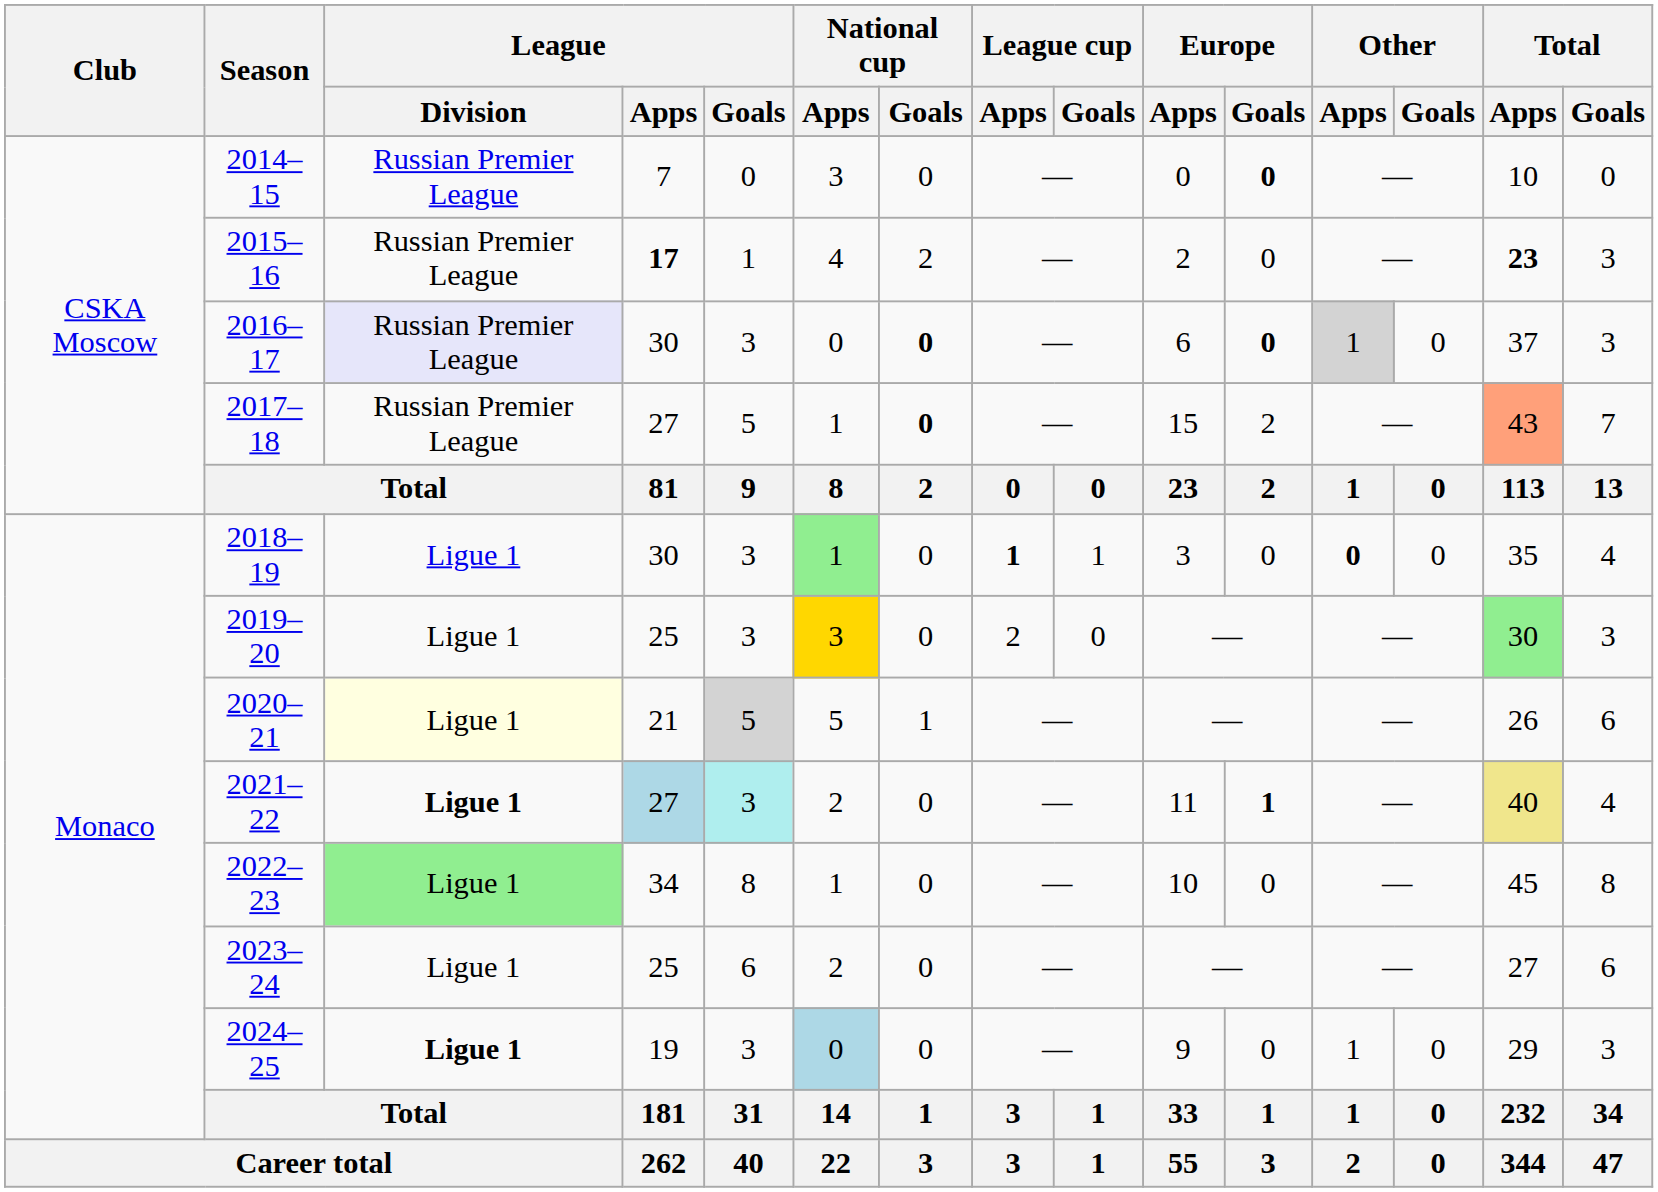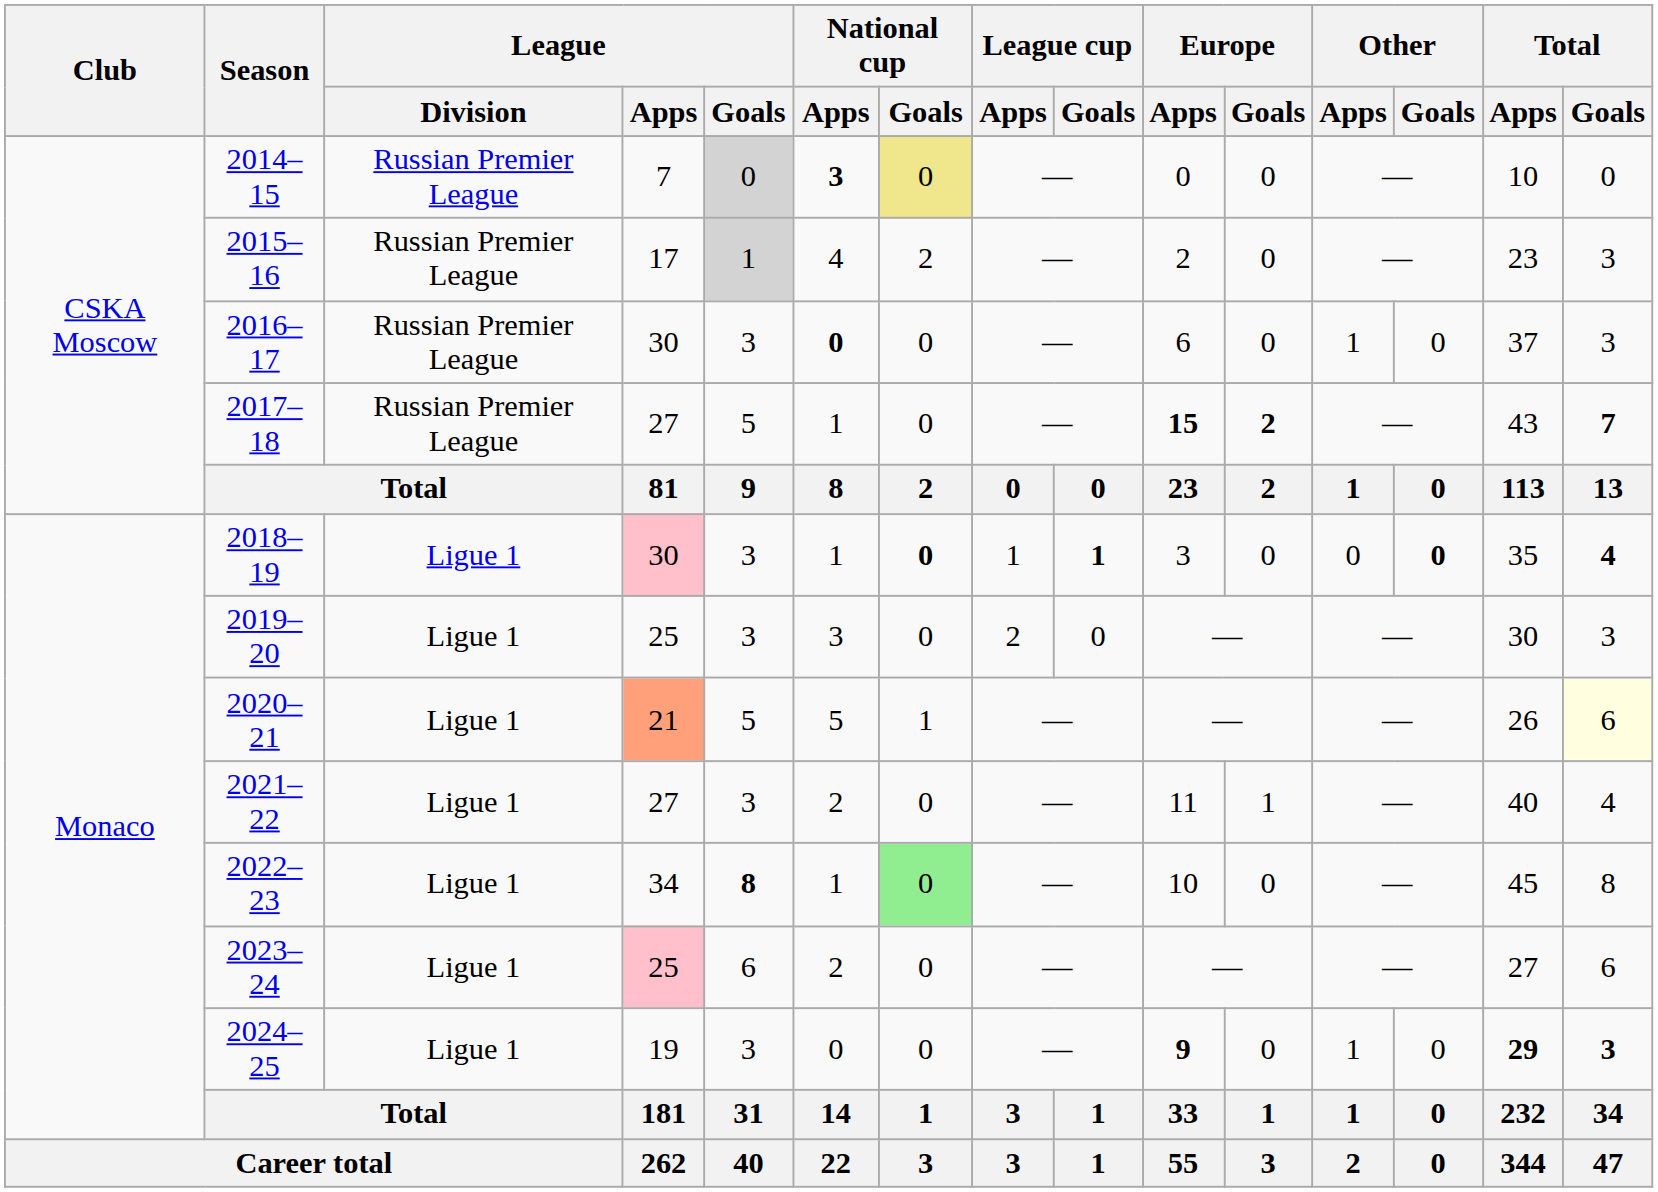2014–15 | League / Goals: no background -> lightgrey background
2014–15 | National cup / Apps: normal -> bold
2014–15 | National cup / Goals: no background -> khaki background
2014–15 | Europe / Goals: bold -> normal
2015–16 | League / Apps: bold -> normal
2015–16 | League / Goals: no background -> lightgrey background
2015–16 | Total / Apps: bold -> normal
2016–17 | League / Division: lavender background -> no background
2016–17 | National cup / Apps: normal -> bold
2016–17 | National cup / Goals: bold -> normal
2016–17 | Europe / Goals: bold -> normal
2016–17 | Other / Apps: lightgrey background -> no background
2017–18 | National cup / Goals: bold -> normal
2017–18 | Europe / Apps: normal -> bold
2017–18 | Europe / Goals: normal -> bold
2017–18 | Total / Apps: lightsalmon background -> no background
2017–18 | Total / Goals: normal -> bold
2018–19 | League / Apps: no background -> pink background
2018–19 | National cup / Apps: lightgreen background -> no background
2018–19 | National cup / Goals: normal -> bold
2018–19 | League cup / Apps: bold -> normal
2018–19 | League cup / Goals: normal -> bold
2018–19 | Other / Apps: bold -> normal
2018–19 | Other / Goals: normal -> bold
2018–19 | Total / Goals: normal -> bold
2019–20 | National cup / Apps: gold background -> no background
2019–20 | Total / Apps: lightgreen background -> no background
2020–21 | League / Division: lightyellow background -> no background
2020–21 | League / Apps: no background -> lightsalmon background
2020–21 | League / Goals: lightgrey background -> no background
2020–21 | Total / Goals: no background -> lightyellow background
2021–22 | League / Division: bold -> normal
2021–22 | League / Apps: lightblue background -> no background
2021–22 | League / Goals: paleturquoise background -> no background
2021–22 | Europe / Goals: bold -> normal
2021–22 | Total / Apps: khaki background -> no background
2022–23 | League / Division: lightgreen background -> no background
2022–23 | League / Goals: normal -> bold
2022–23 | National cup / Goals: no background -> lightgreen background
2023–24 | League / Apps: no background -> pink background
2024–25 | League / Division: bold -> normal
2024–25 | National cup / Apps: lightblue background -> no background
2024–25 | Europe / Apps: normal -> bold
2024–25 | Total / Apps: normal -> bold
2024–25 | Total / Goals: normal -> bold
